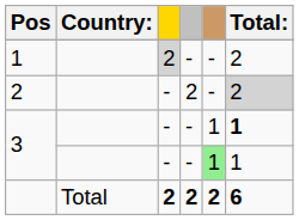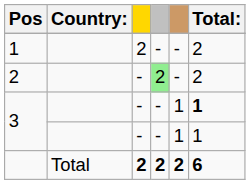row 2 | column 3: lightgrey background -> no background
row 3 | column 4: no background -> lightgreen background
row 3 | Total:: lightgrey background -> no background
row 5 | column 5: lightgreen background -> no background
